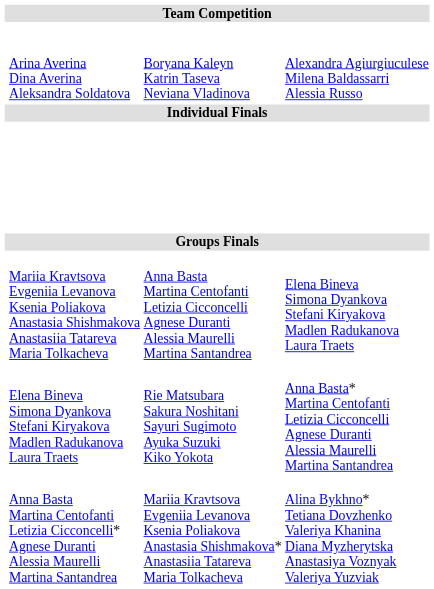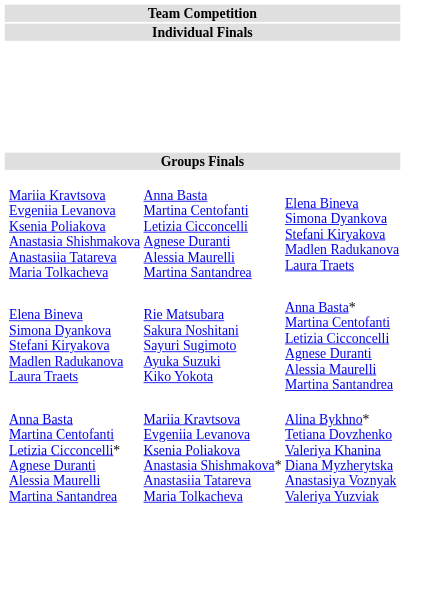- row: Arina Averina Dina Averina Aleksandra Soldatova | Boryana Kaleyn Katrin Taseva Neviana Vladinova | Alexandra Agiurgiuculese Milena Baldassarri Alessia Russo
